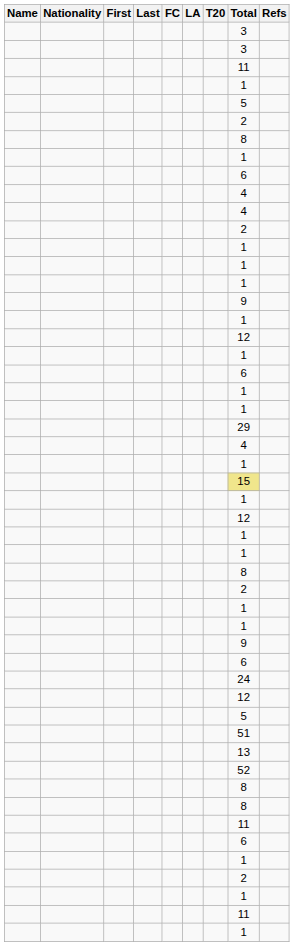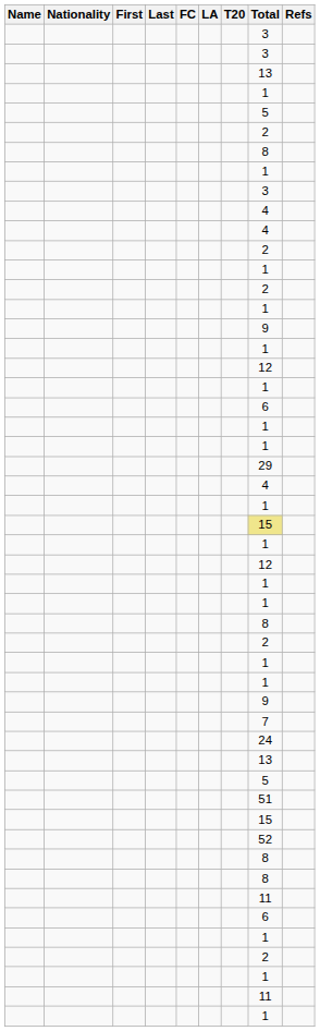row 4 | Total: 11 -> 13
row 10 | Total: 6 -> 3
row 15 | Total: 1 -> 2
row 37 | Total: 6 -> 7
row 39 | Total: 12 -> 13
row 42 | Total: 13 -> 15
